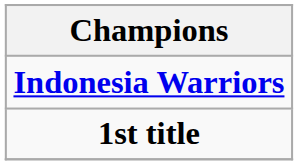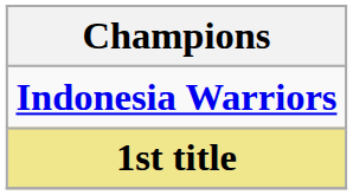row 3 | column 1: no background -> khaki background
